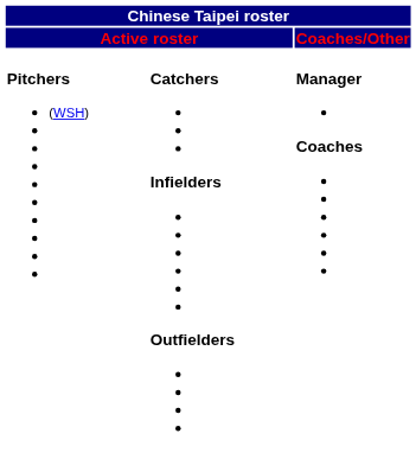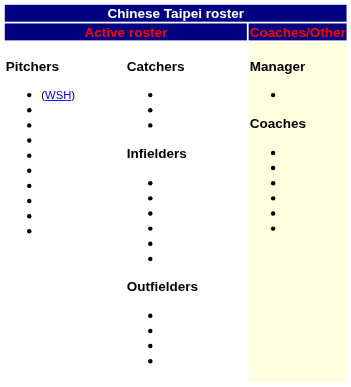Pitchers (WSH) | Coaches/Other: no background -> lightyellow background
